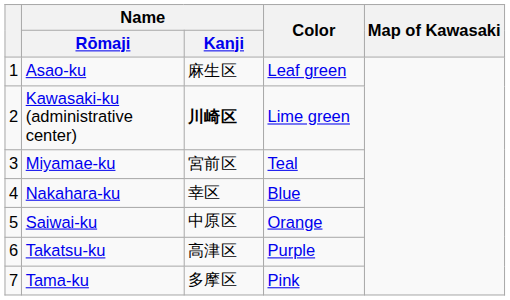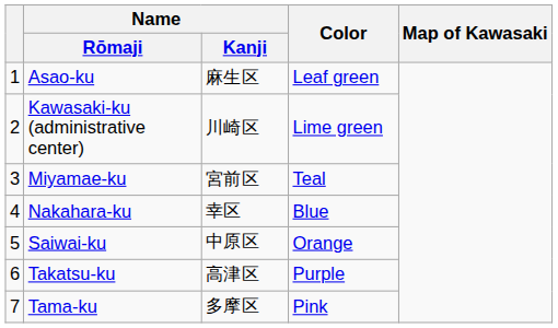Kawasaki-ku (administrative center) | Name / Kanji: bold -> normal
